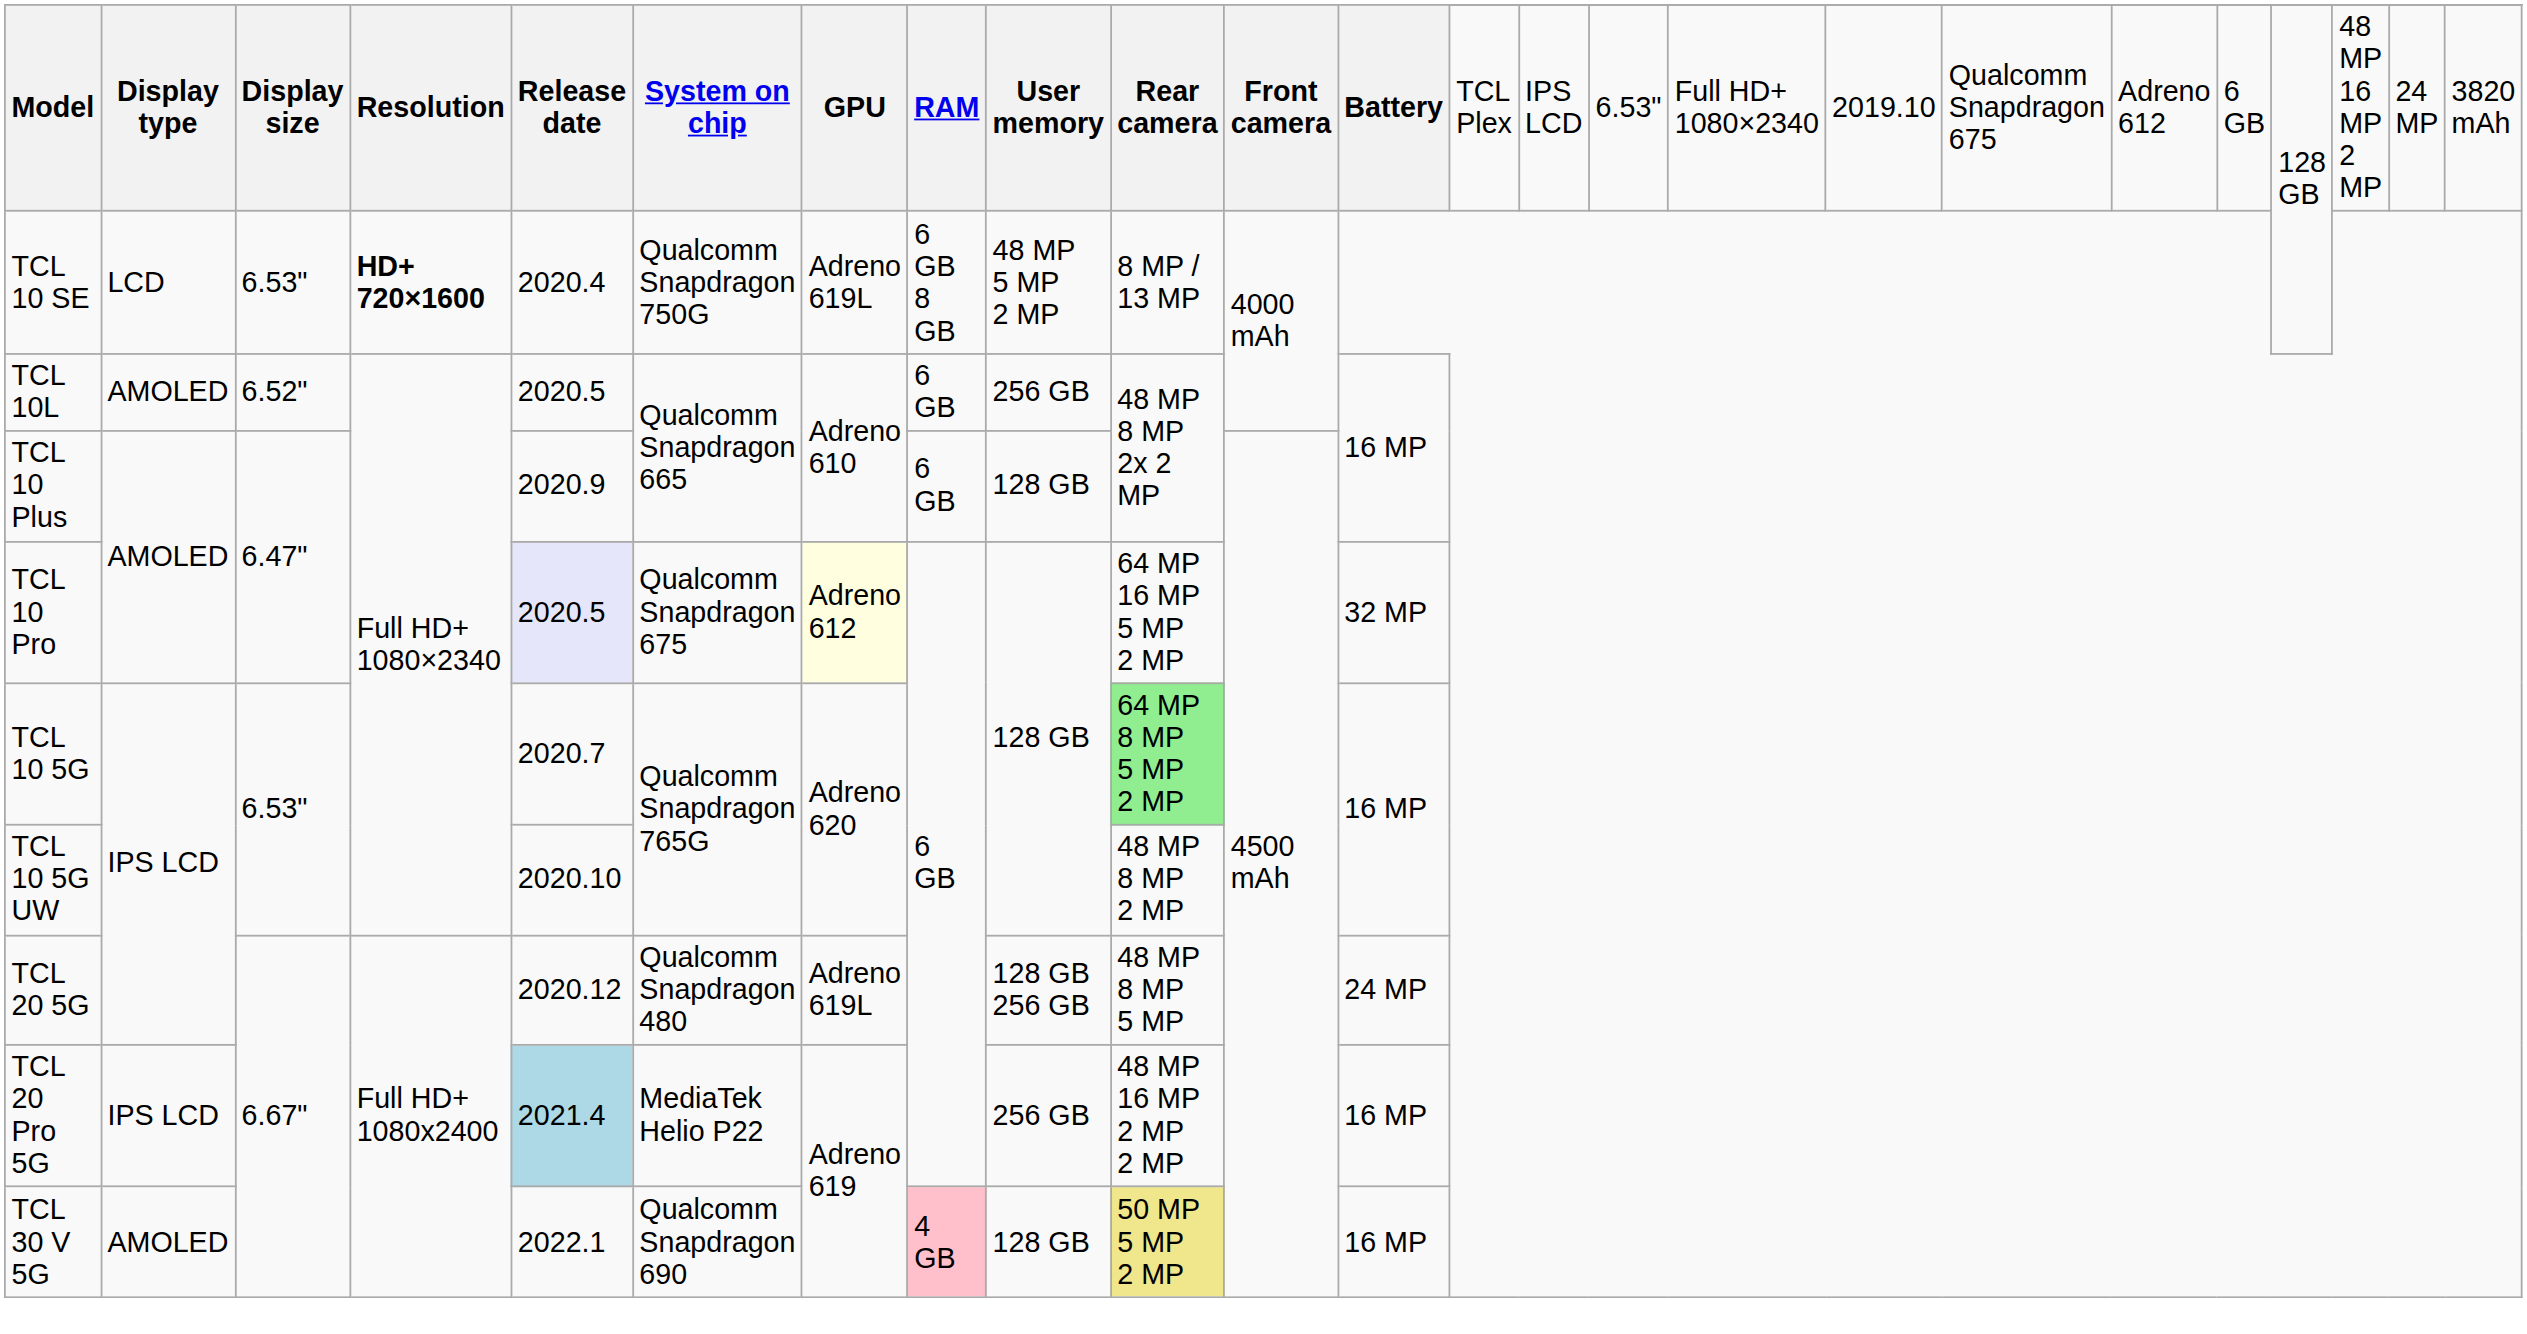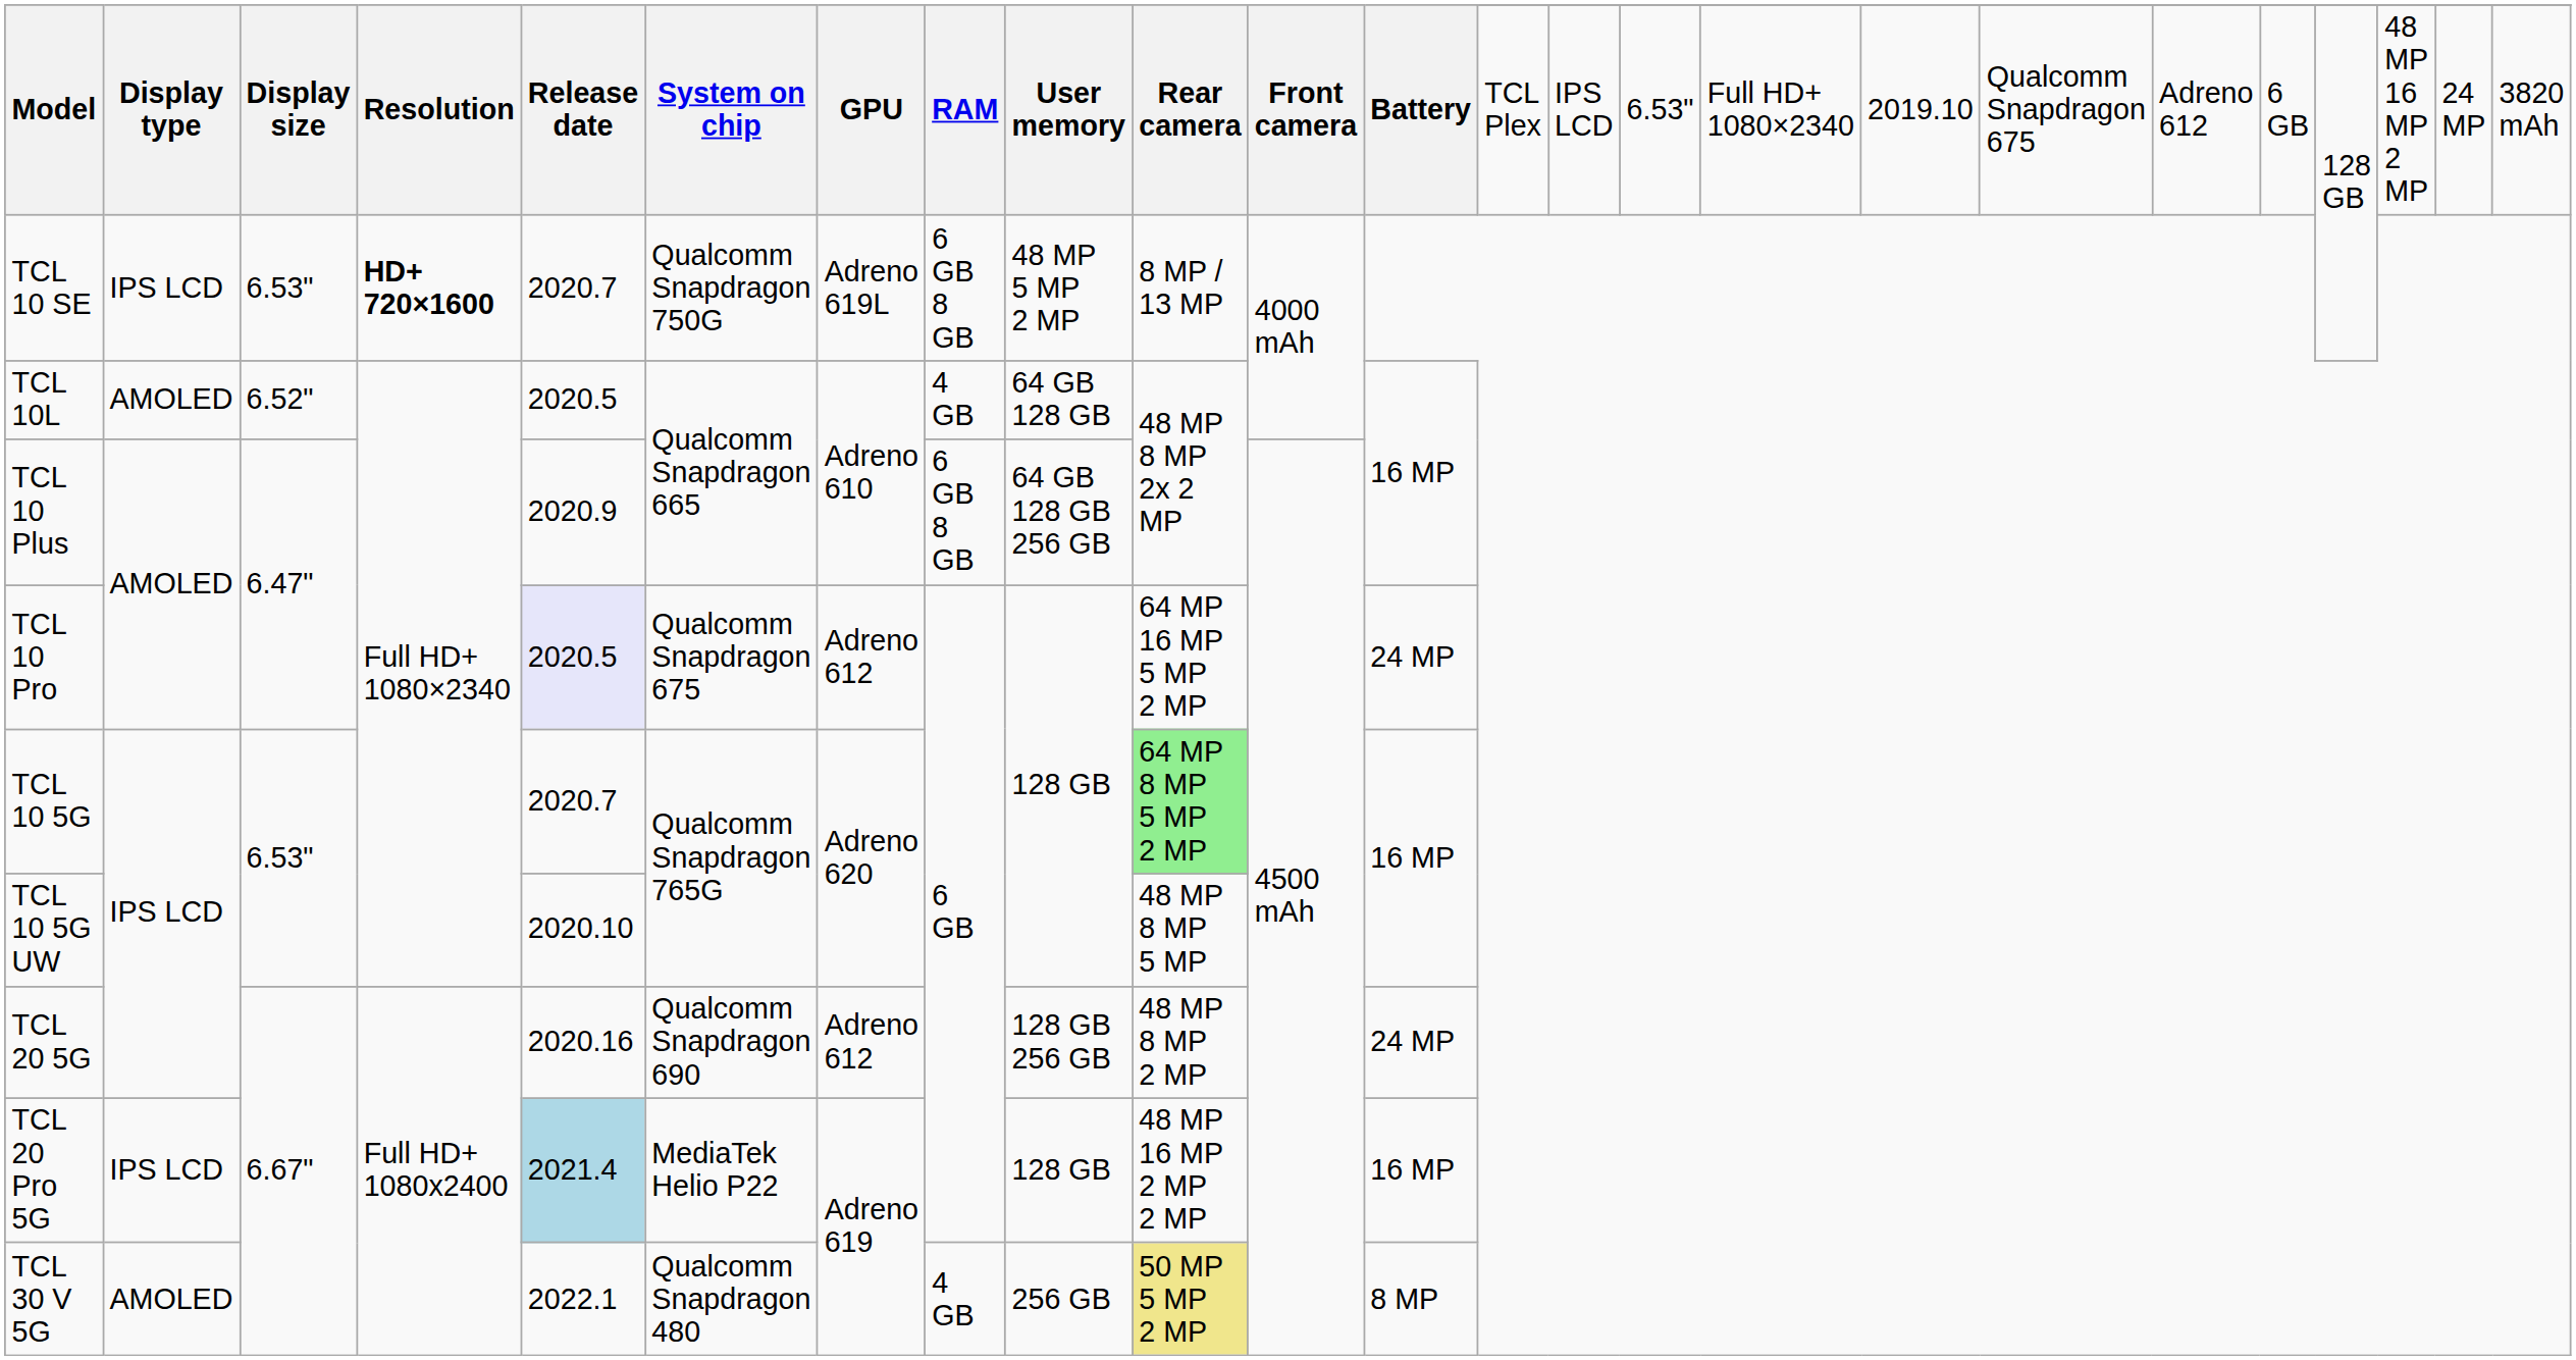TCL 10 SE | Display type: LCD -> IPS LCD
TCL 10 SE | Release date: 2020.4 -> 2020.7
TCL 10L | RAM: 6 GB -> 4 GB
TCL 10L | User memory: 256 GB -> 64 GB 128 GB
TCL 10 Plus | RAM: 6 GB -> 6 GB 8 GB
TCL 10 Plus | User memory: 128 GB -> 64 GB 128 GB 256 GB
TCL 10 Pro | GPU: lightyellow background -> no background
TCL 10 Pro | Battery: 32 MP -> 24 MP
TCL 10 5G UW | Rear camera: 48 MP 8 MP 2 MP -> 48 MP 8 MP 5 MP
TCL 20 5G | Release date: 2020.12 -> 2020.16
TCL 20 5G | System on chip: Qualcomm Snapdragon 480 -> Qualcomm Snapdragon 690
TCL 20 5G | GPU: Adreno 619L -> Adreno 612
TCL 20 5G | Rear camera: 48 MP 8 MP 5 MP -> 48 MP 8 MP 2 MP
TCL 20 Pro 5G | User memory: 256 GB -> 128 GB
TCL 30 V 5G | System on chip: Qualcomm Snapdragon 690 -> Qualcomm Snapdragon 480
TCL 30 V 5G | RAM: pink background -> no background
TCL 30 V 5G | User memory: 128 GB -> 256 GB
TCL 30 V 5G | Battery: 16 MP -> 8 MP
